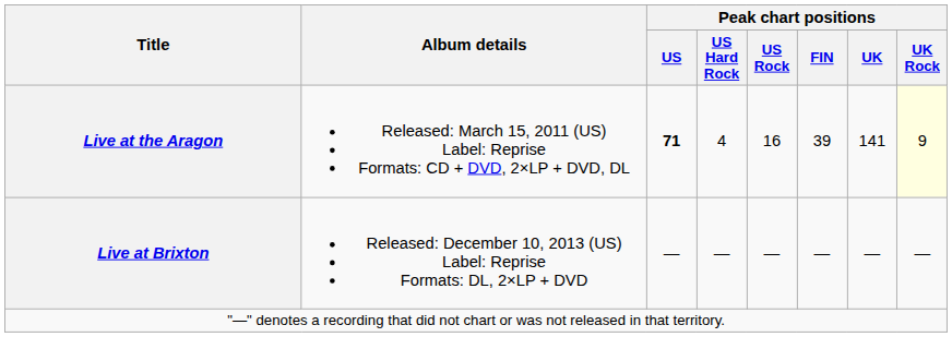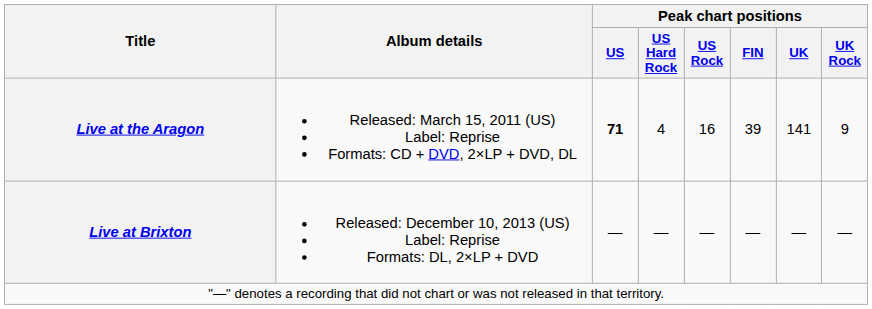Live at the Aragon | Peak chart positions / UK Rock: lightyellow background -> no background
